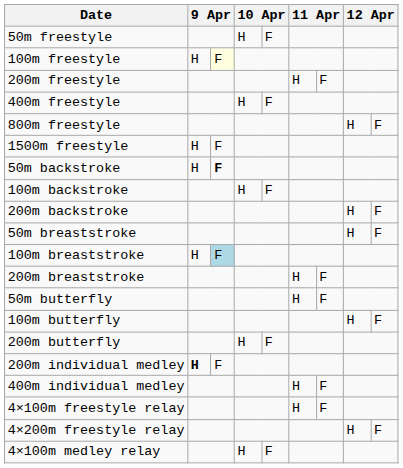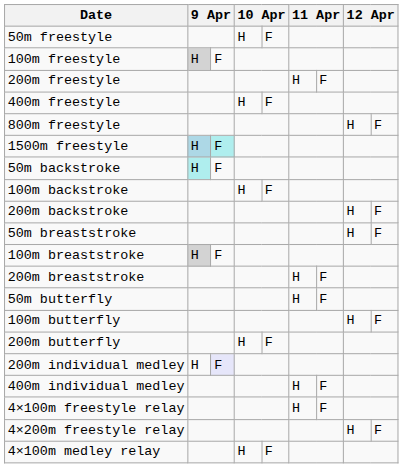100m freestyle | column 2: no background -> lightgrey background
100m freestyle | column 3: lightyellow background -> no background
1500m freestyle | column 2: no background -> lightblue background
1500m freestyle | column 3: no background -> paleturquoise background
50m backstroke | column 2: no background -> paleturquoise background
50m backstroke | column 3: bold -> normal
100m breaststroke | column 2: no background -> lightgrey background
100m breaststroke | column 3: lightblue background -> no background
200m individual medley | column 2: bold -> normal
200m individual medley | column 3: no background -> lavender background
